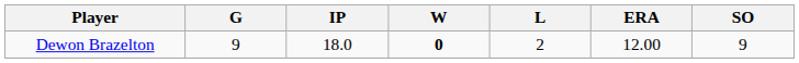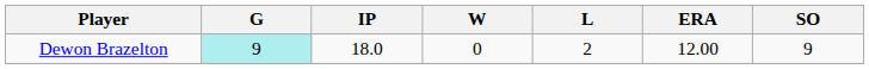Dewon Brazelton | G: no background -> paleturquoise background
Dewon Brazelton | W: bold -> normal
